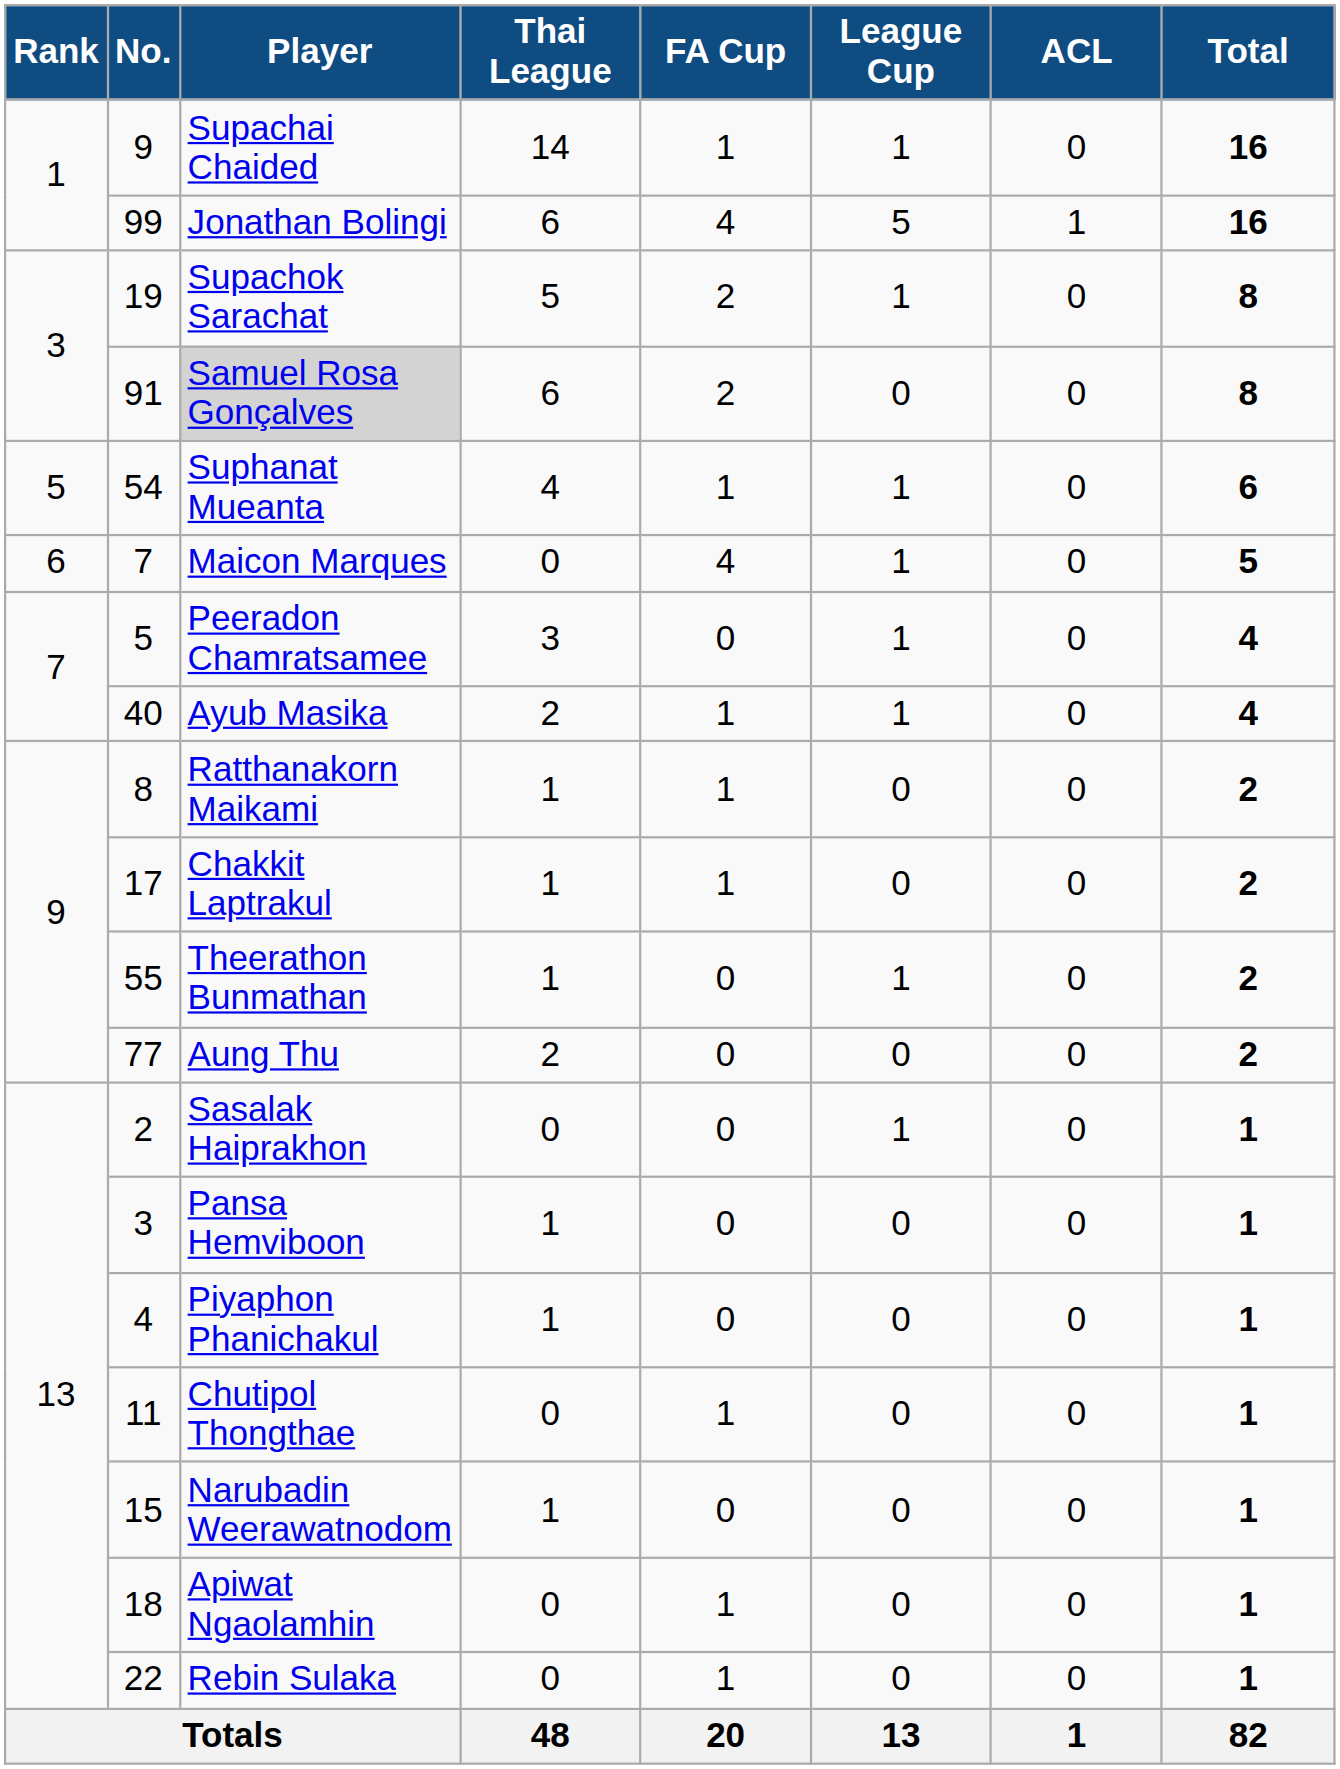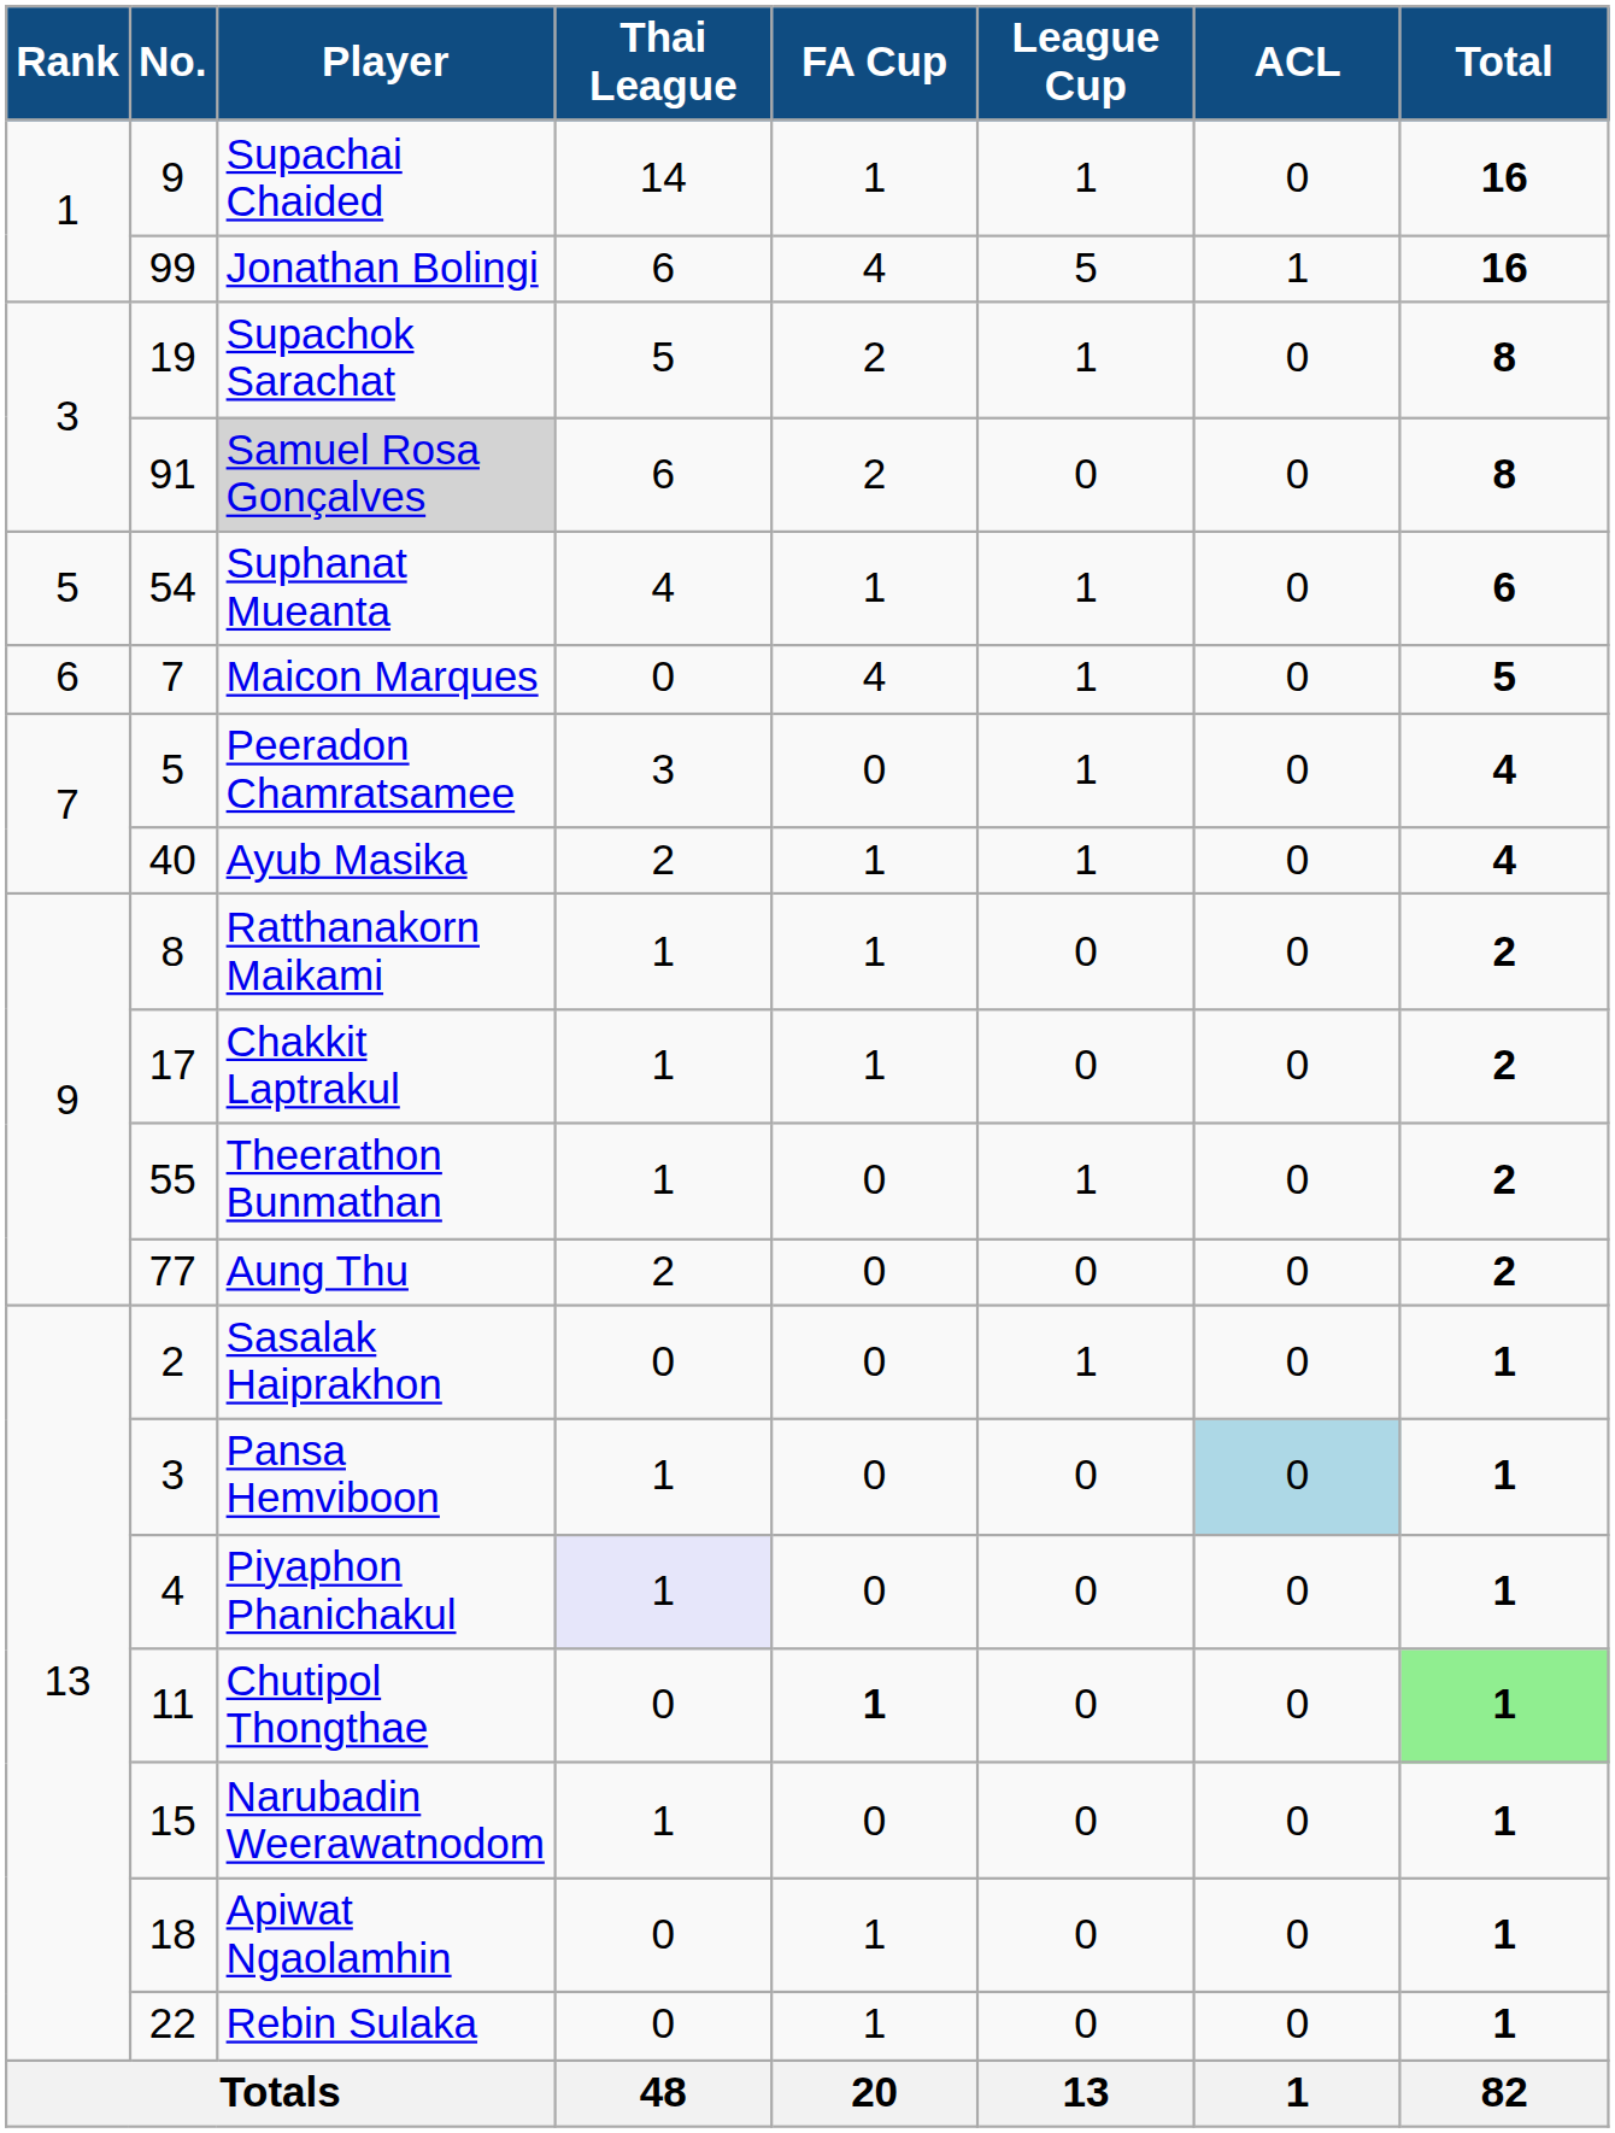Pansa Hemviboon | ACL: no background -> lightblue background
Piyaphon Phanichakul | Thai League: no background -> lavender background
Chutipol Thongthae | FA Cup: normal -> bold
Chutipol Thongthae | Total: no background -> lightgreen background
